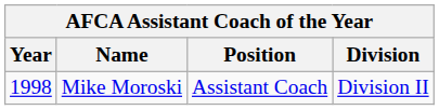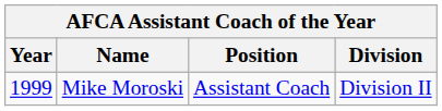Mike Moroski | Year: 1998 -> 1999
